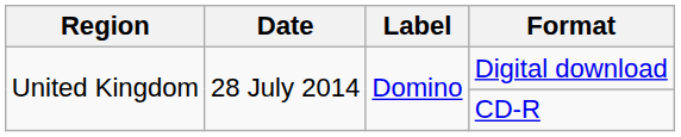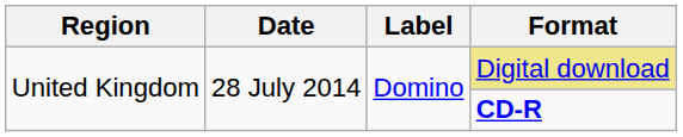Digital download | Format: no background -> khaki background
CD-R | Format: normal -> bold
